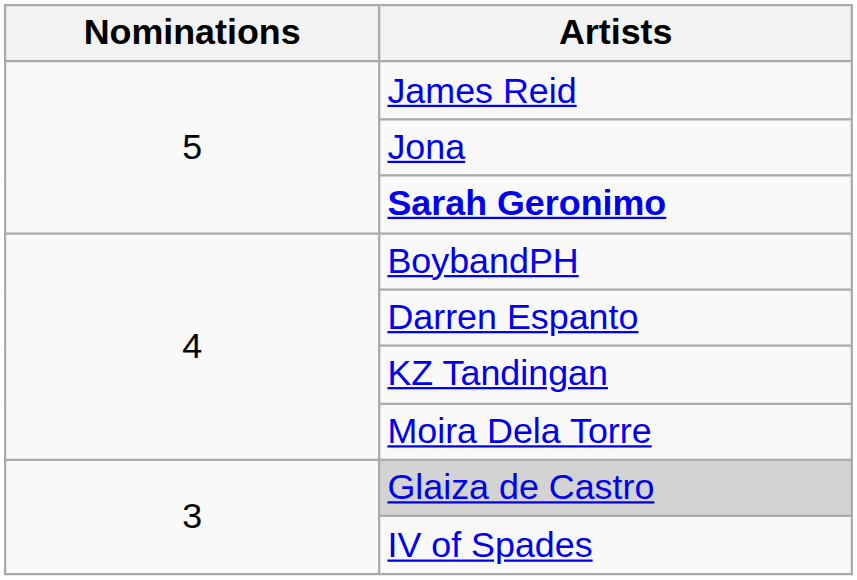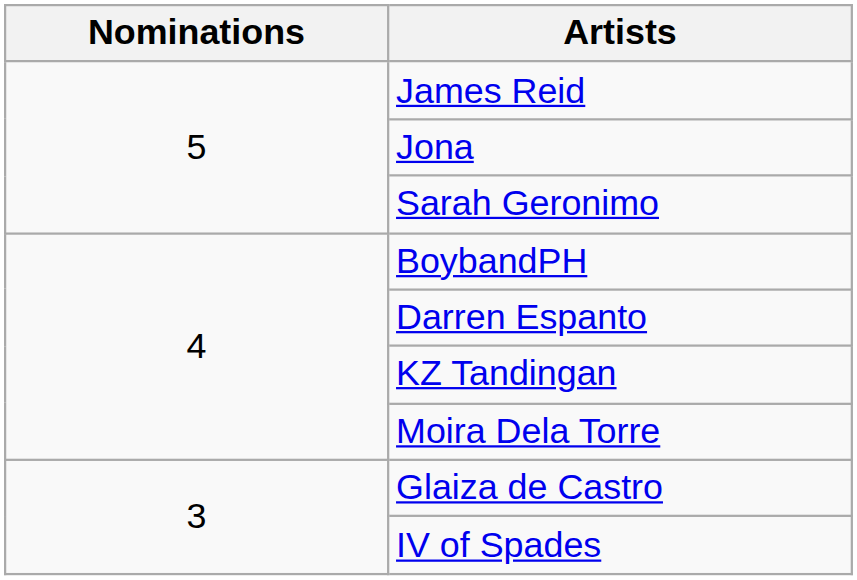Sarah Geronimo | Artists: bold -> normal
Glaiza de Castro | Artists: lightgrey background -> no background
